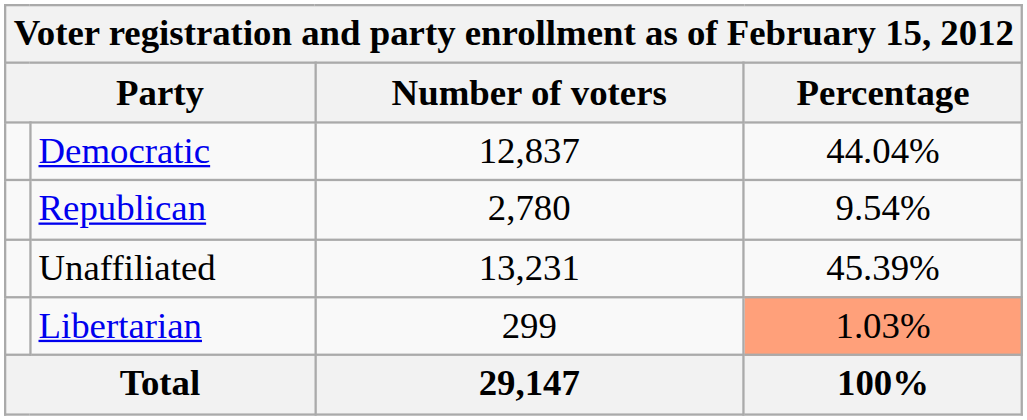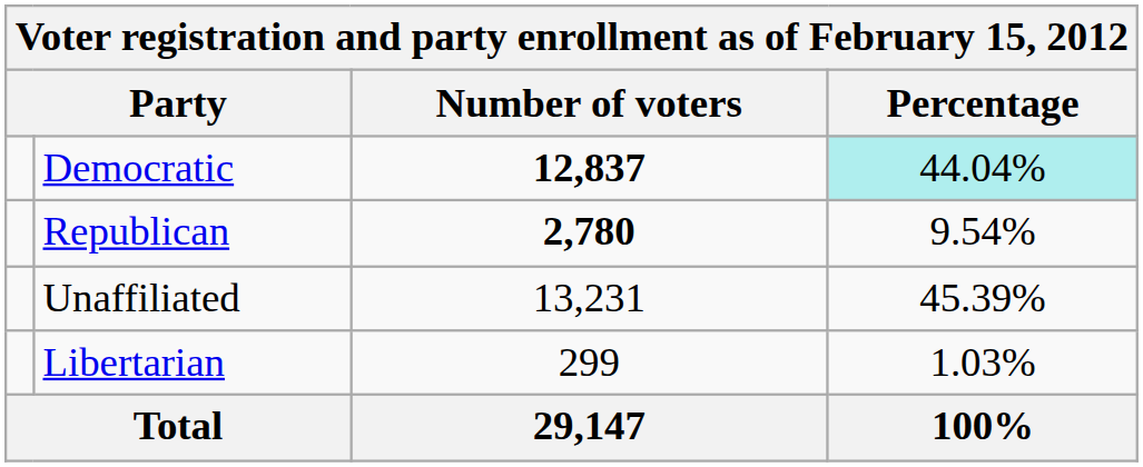Democratic | Number of voters: normal -> bold
Democratic | Percentage: no background -> paleturquoise background
Republican | Number of voters: normal -> bold
Libertarian | Percentage: lightsalmon background -> no background
